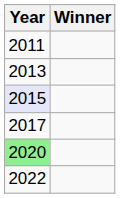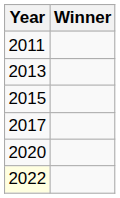2015 | Year: lavender background -> no background
2020 | Year: lightgreen background -> no background
2022 | Year: no background -> lightyellow background
